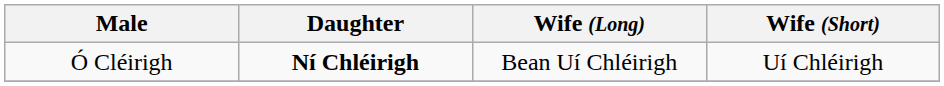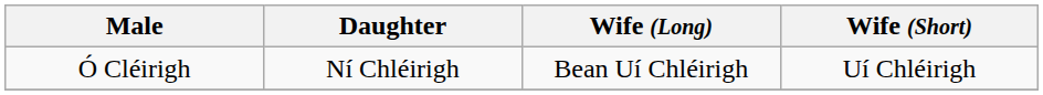Ó Cléirigh | Daughter: bold -> normal
